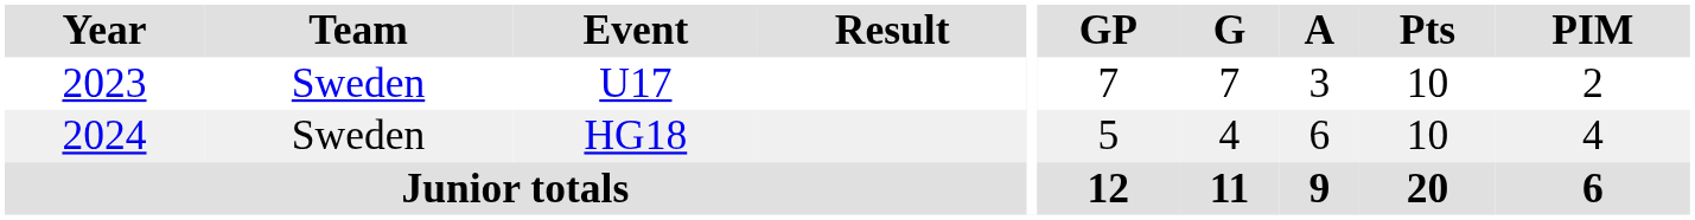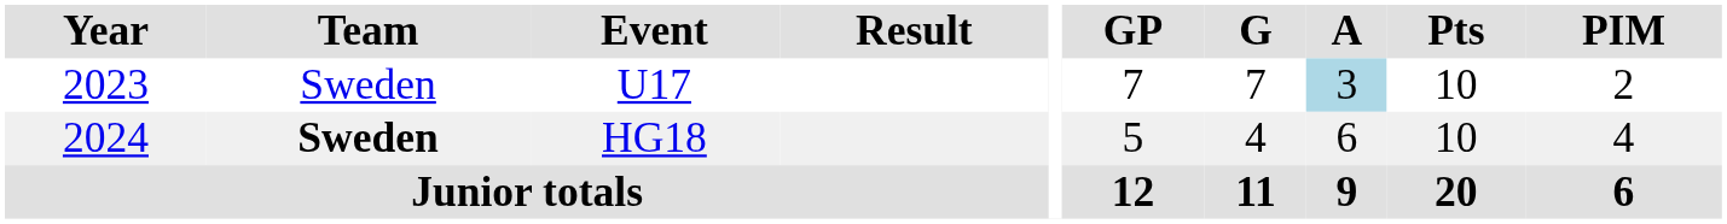U17 | A: no background -> lightblue background
HG18 | Team: normal -> bold
